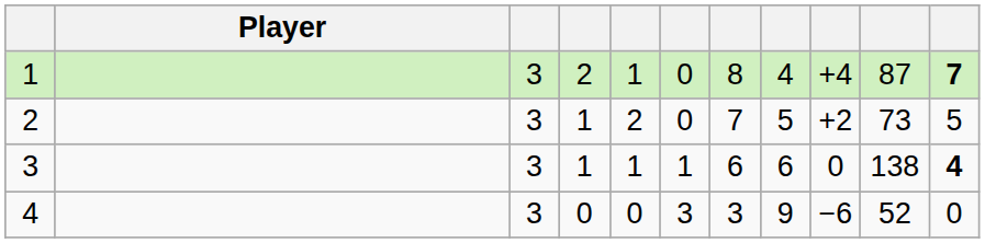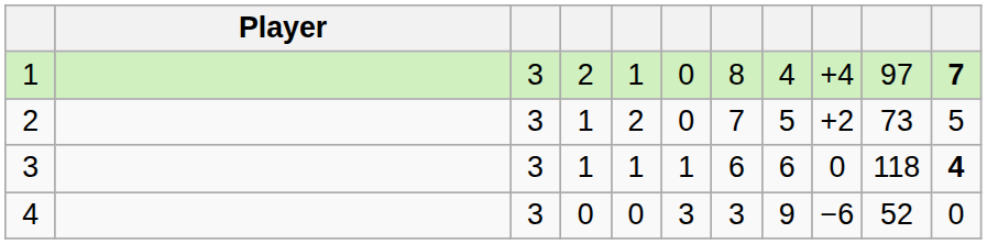row 2 | column 10: 87 -> 97
row 4 | column 10: 138 -> 118
